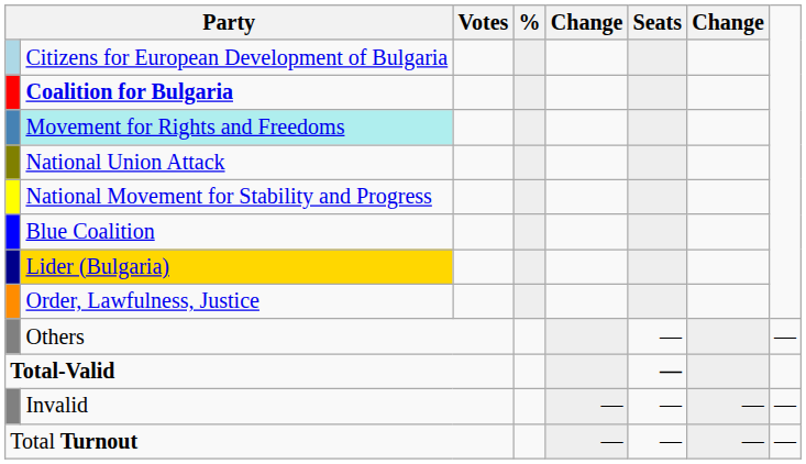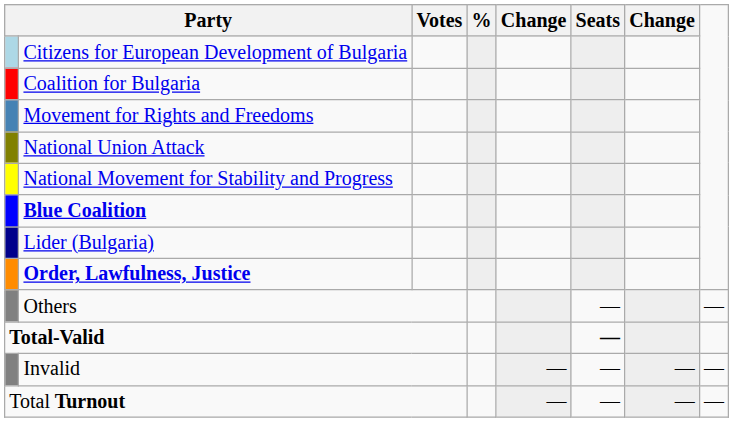Coalition for Bulgaria | column 2: bold -> normal
Movement for Rights and Freedoms | column 2: paleturquoise background -> no background
Blue Coalition | column 2: normal -> bold
Lider (Bulgaria) | column 2: gold background -> no background
Order, Lawfulness, Justice | column 2: normal -> bold
